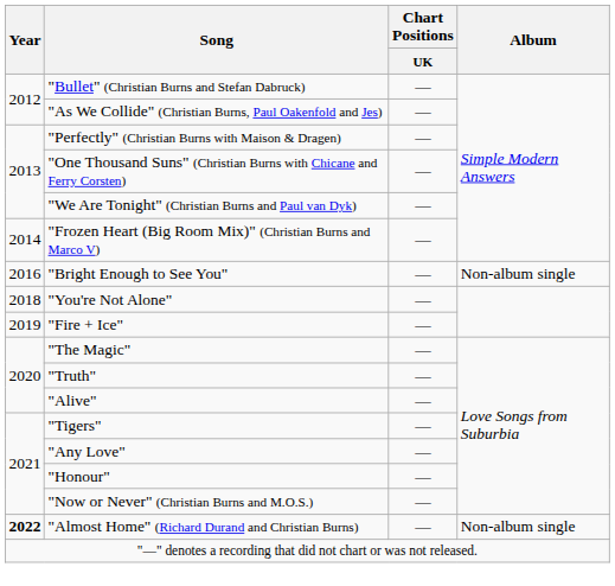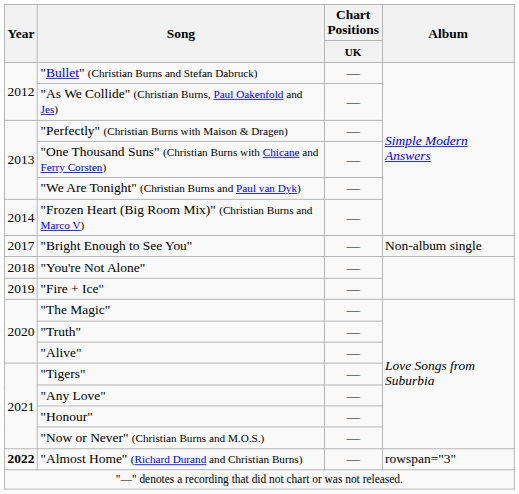"Bright Enough to See You" | Year: 2016 -> 2017
"Almost Home" (Richard Durand and Christian Burns) | Album: Non-album single -> rowspan="3"
